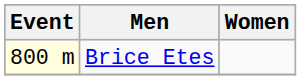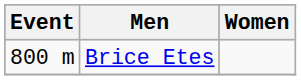Brice Etes | Event: lightyellow background -> no background
